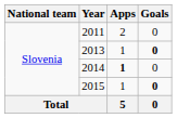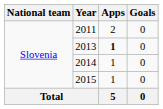2013 | Apps: normal -> bold
2013 | Goals: bold -> normal
2014 | Apps: bold -> normal
2015 | Goals: bold -> normal
